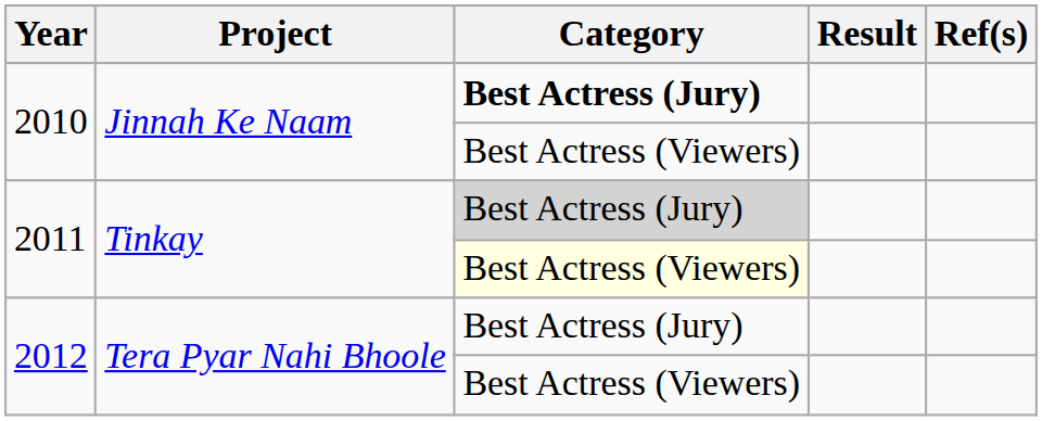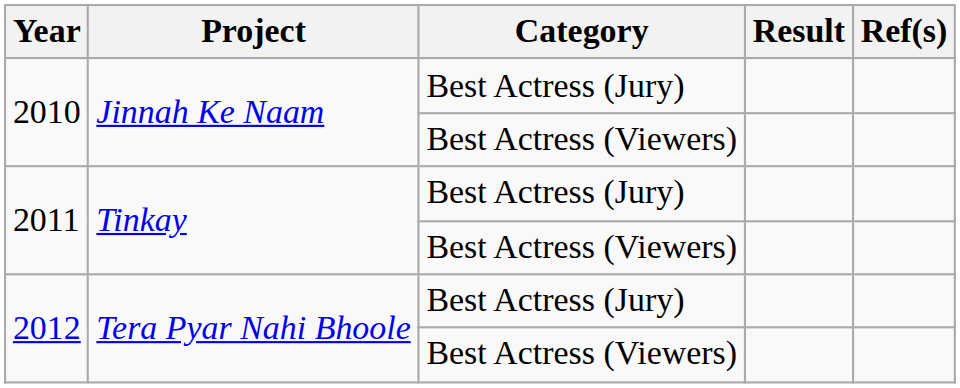2010 / Best Actress (Jury) | Category: bold -> normal
2011 / Best Actress (Jury) | Category: lightgrey background -> no background
2011 / Best Actress (Viewers) | Category: lightyellow background -> no background
